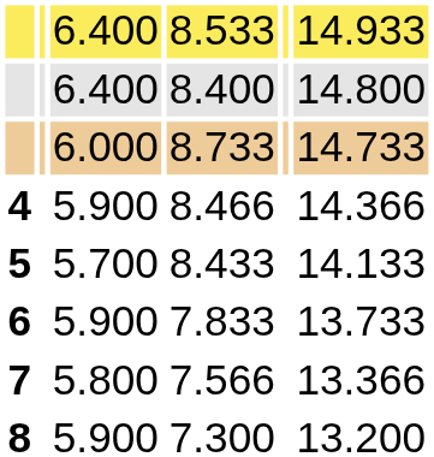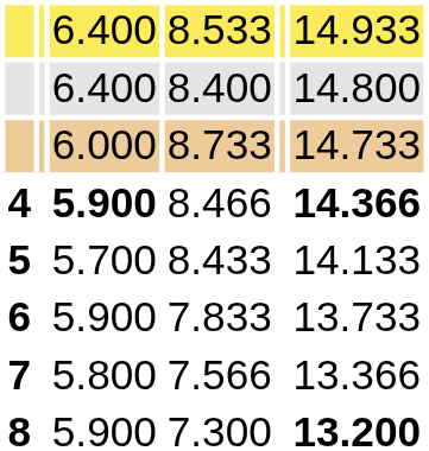8.466 | column 2: normal -> bold
8.466 | column 4: normal -> bold
7.300 | column 4: normal -> bold
